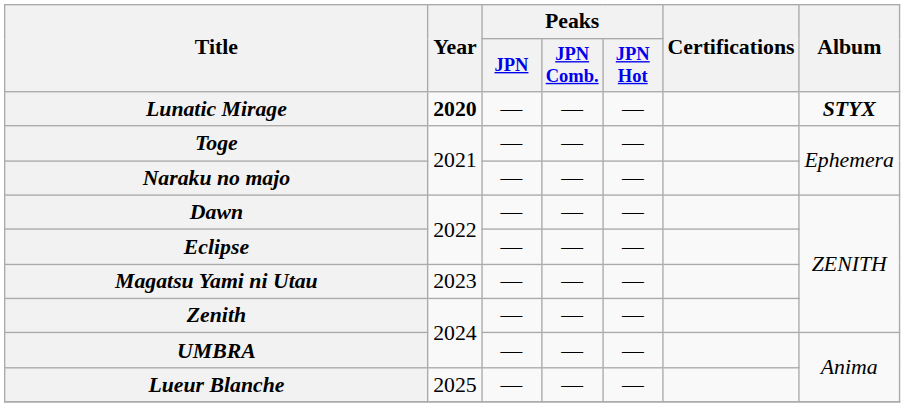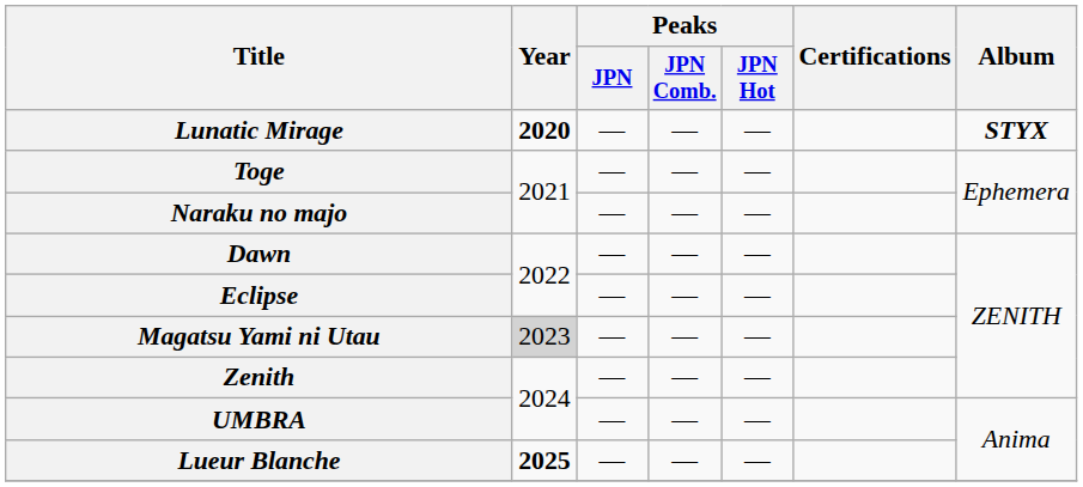Magatsu Yami ni Utau | Year: no background -> lightgrey background
Lueur Blanche | Year: normal -> bold
